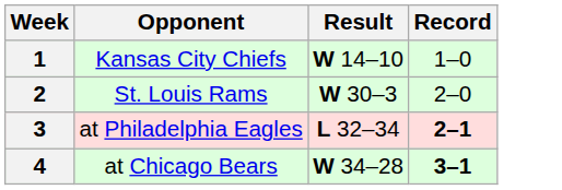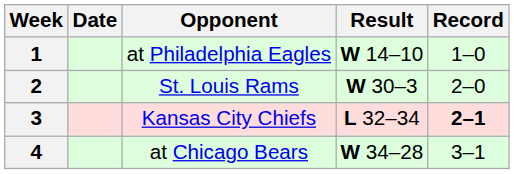+ column: Date
1 | Opponent: Kansas City Chiefs -> at Philadelphia Eagles
3 | Opponent: at Philadelphia Eagles -> Kansas City Chiefs
4 | Record: bold -> normal
